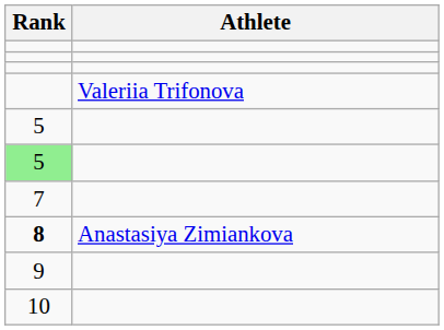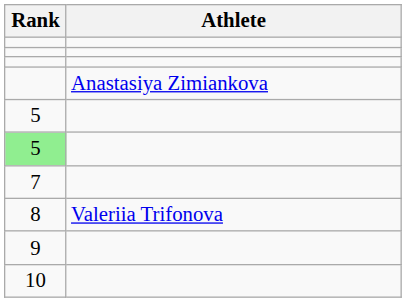row 5 | Athlete: Valeriia Trifonova -> Anastasiya Zimiankova
row 9 | Rank: bold -> normal
row 9 | Athlete: Anastasiya Zimiankova -> Valeriia Trifonova
